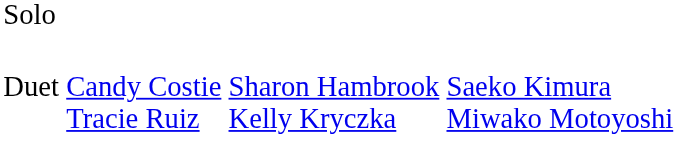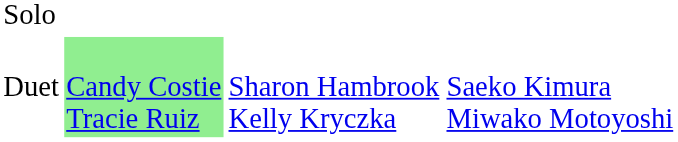Duet | column 2: no background -> lightgreen background
